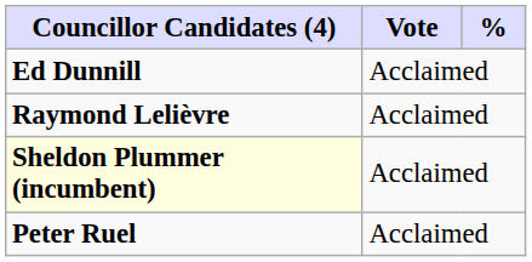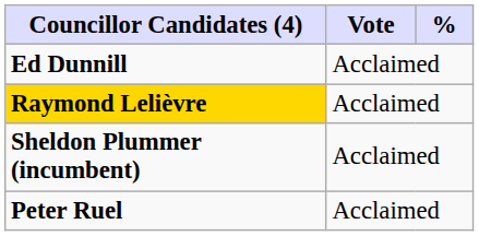Raymond Lelièvre | Councillor Candidates (4): no background -> gold background
Sheldon Plummer (incumbent) | Councillor Candidates (4): lightyellow background -> no background
